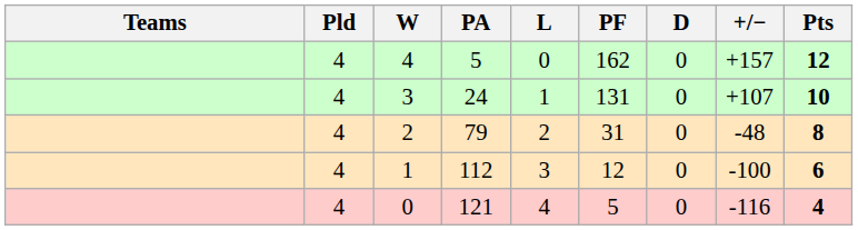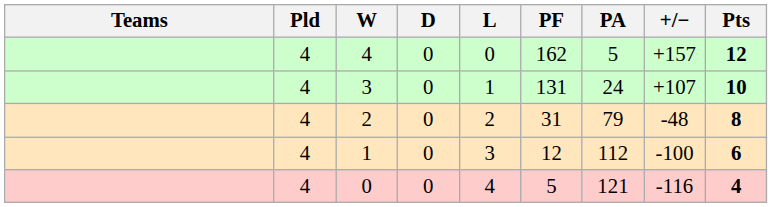columns swapped: D <-> PA
